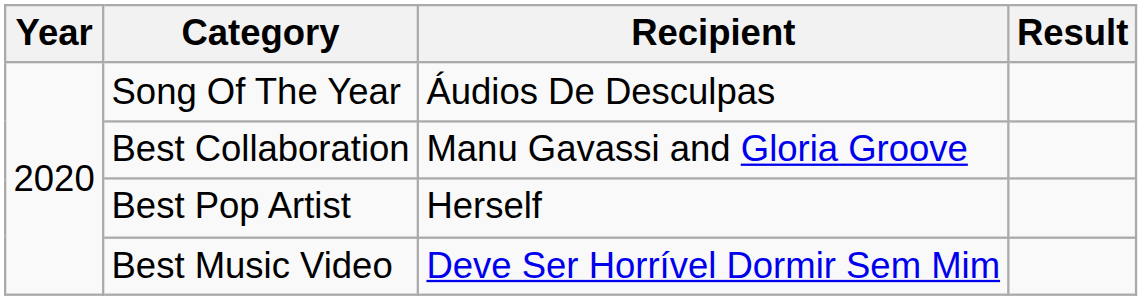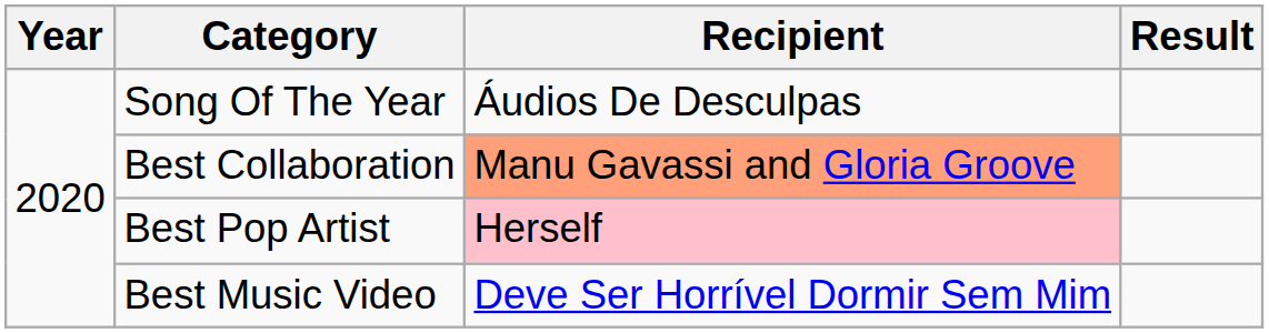Best Collaboration | Recipient: no background -> lightsalmon background
Best Pop Artist | Recipient: no background -> pink background
